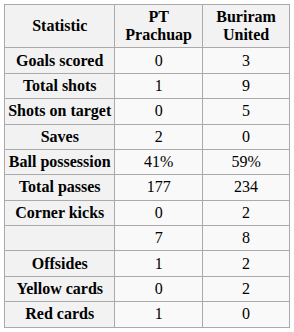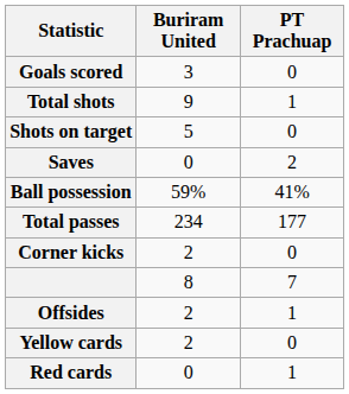columns swapped: PT Prachuap <-> Buriram United
